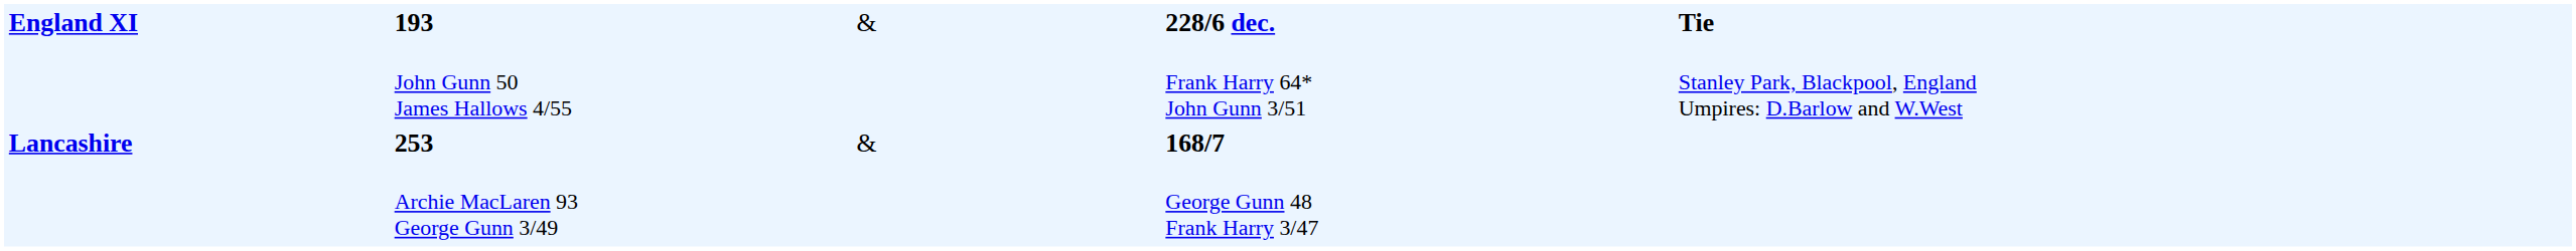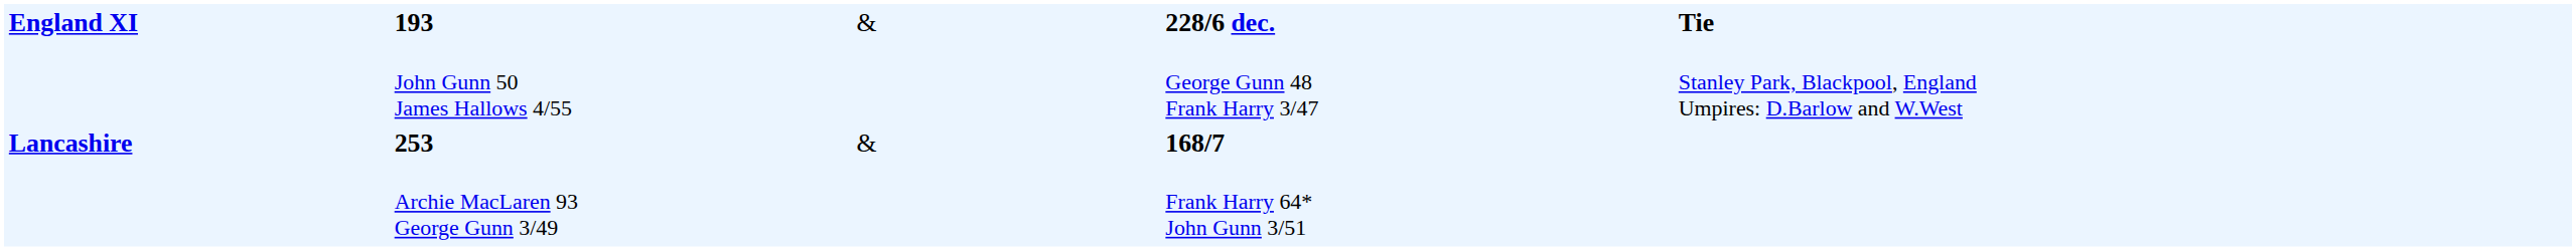John Gunn 50 James Hallows 4/55 | column 4: Frank Harry 64* John Gunn 3/51 -> George Gunn 48 Frank Harry 3/47
Archie MacLaren 93 George Gunn 3/49 | column 4: George Gunn 48 Frank Harry 3/47 -> Frank Harry 64* John Gunn 3/51
